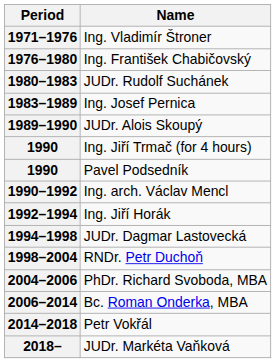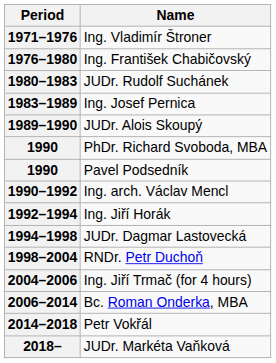row 7 | Name: Ing. Jiří Trmač (for 4 hours) -> PhDr. Richard Svoboda, MBA
row 13 | Name: PhDr. Richard Svoboda, MBA -> Ing. Jiří Trmač (for 4 hours)
